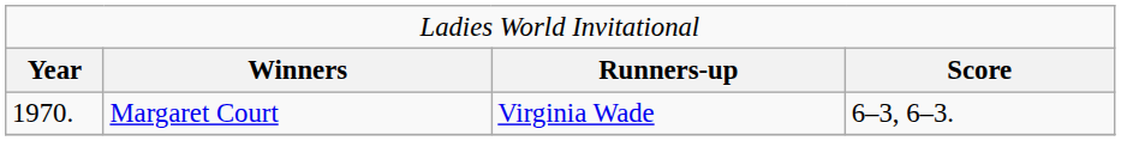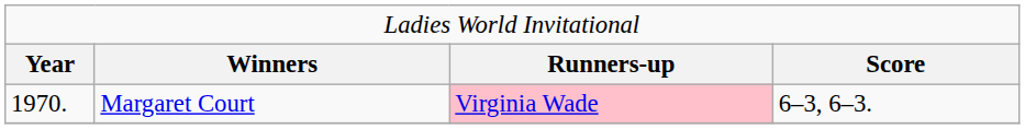Margaret Court | column 3: no background -> pink background
